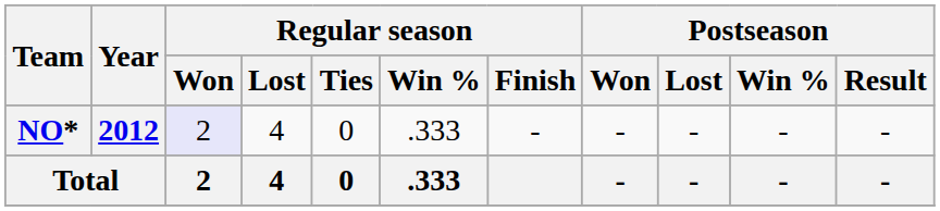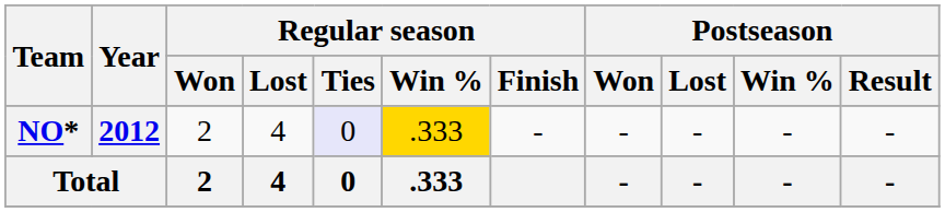NO* | Regular season / Won: lavender background -> no background
NO* | Regular season / Ties: no background -> lavender background
NO* | Regular season / Win %: no background -> gold background
